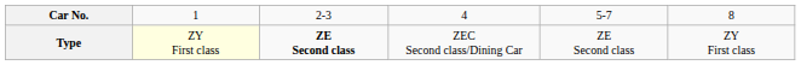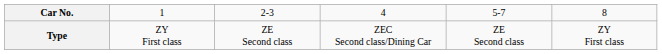Type | column 2: lightyellow background -> no background
Type | column 3: bold -> normal
